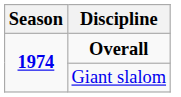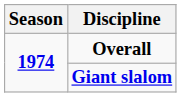Giant slalom | Discipline: normal -> bold
